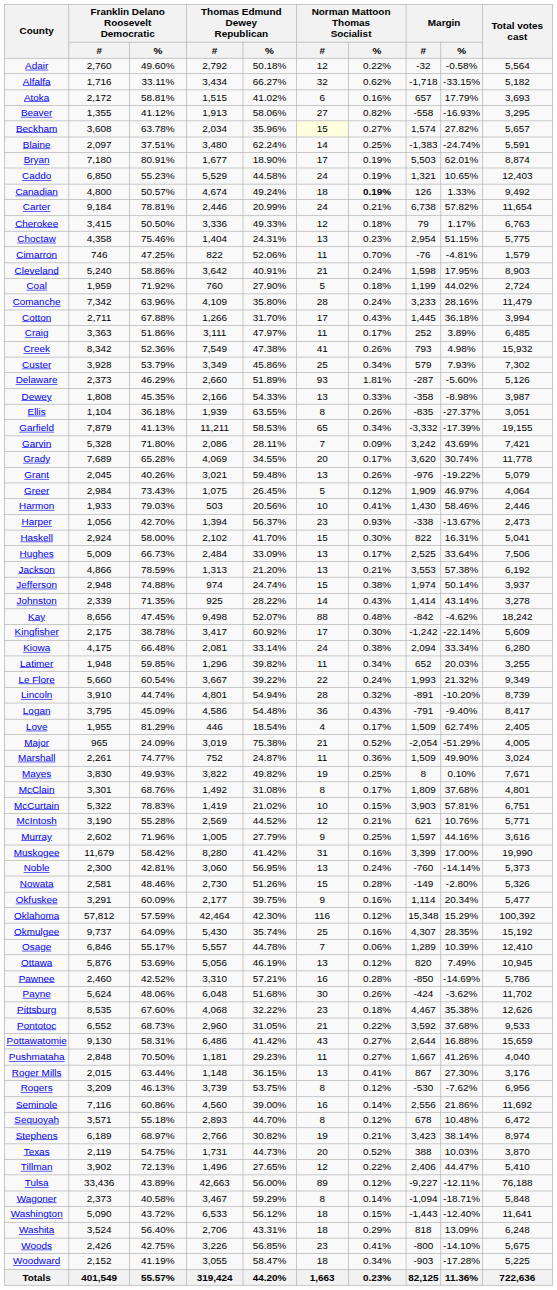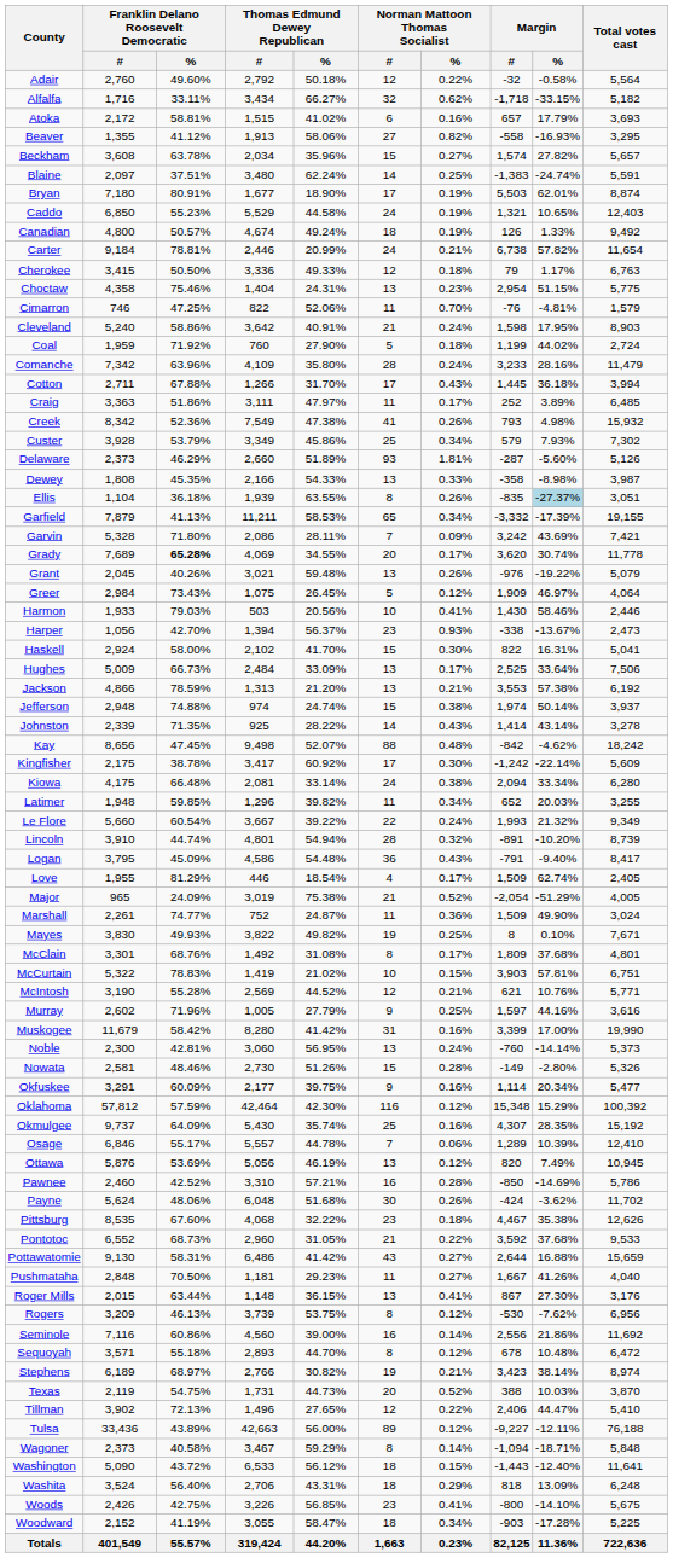Beckham | Norman Mattoon Thomas Socialist / #: lightyellow background -> no background
Canadian | Norman Mattoon Thomas Socialist / %: bold -> normal
Ellis | Margin / %: no background -> lightblue background
Grady | Franklin Delano Roosevelt Democratic / %: normal -> bold
